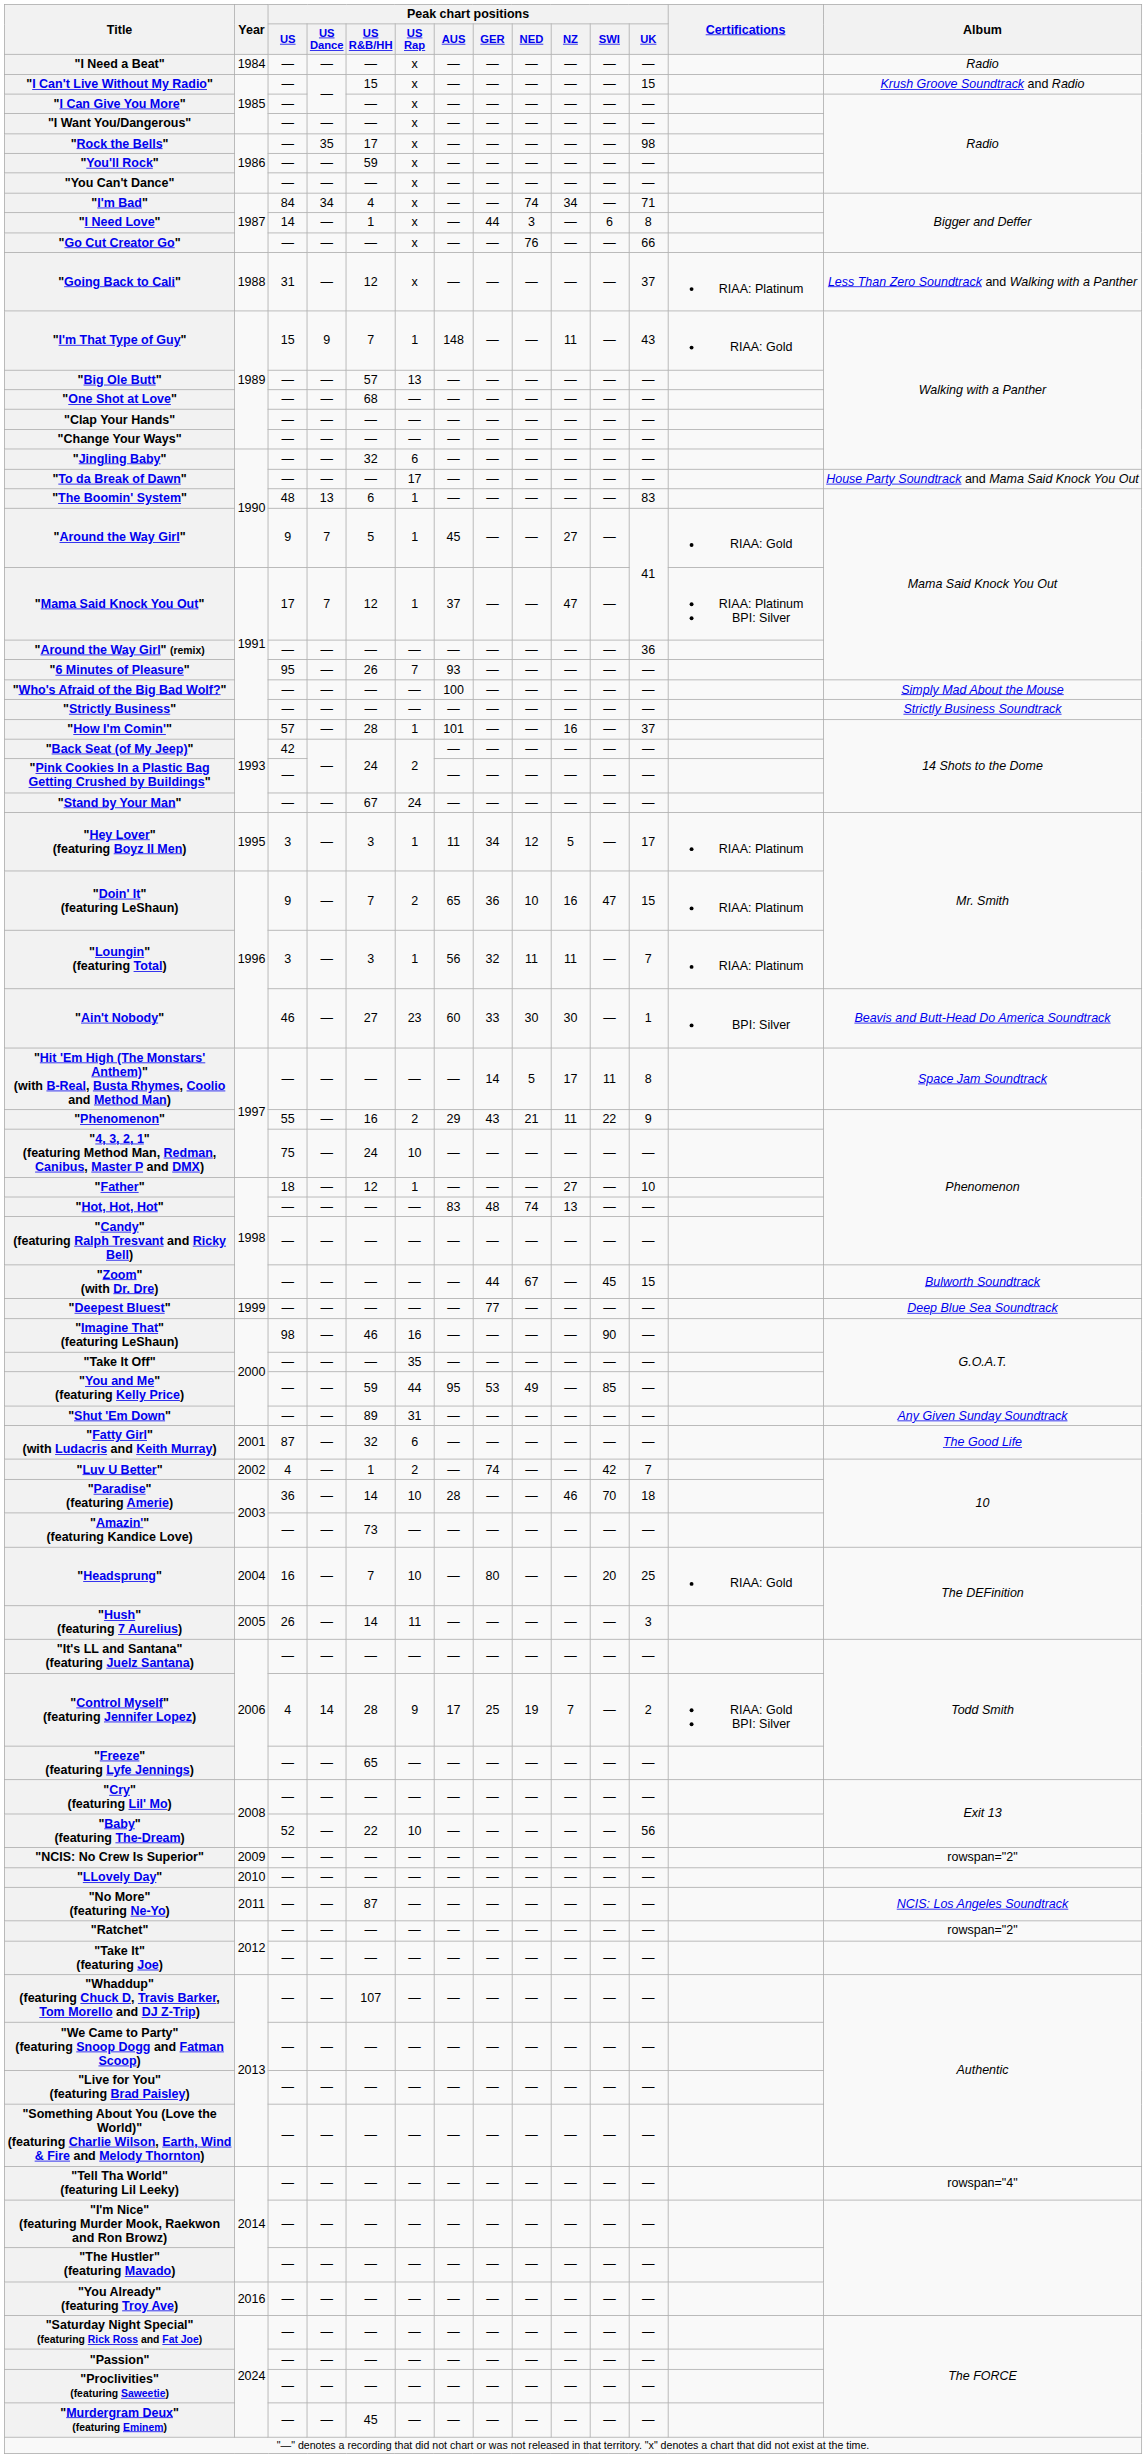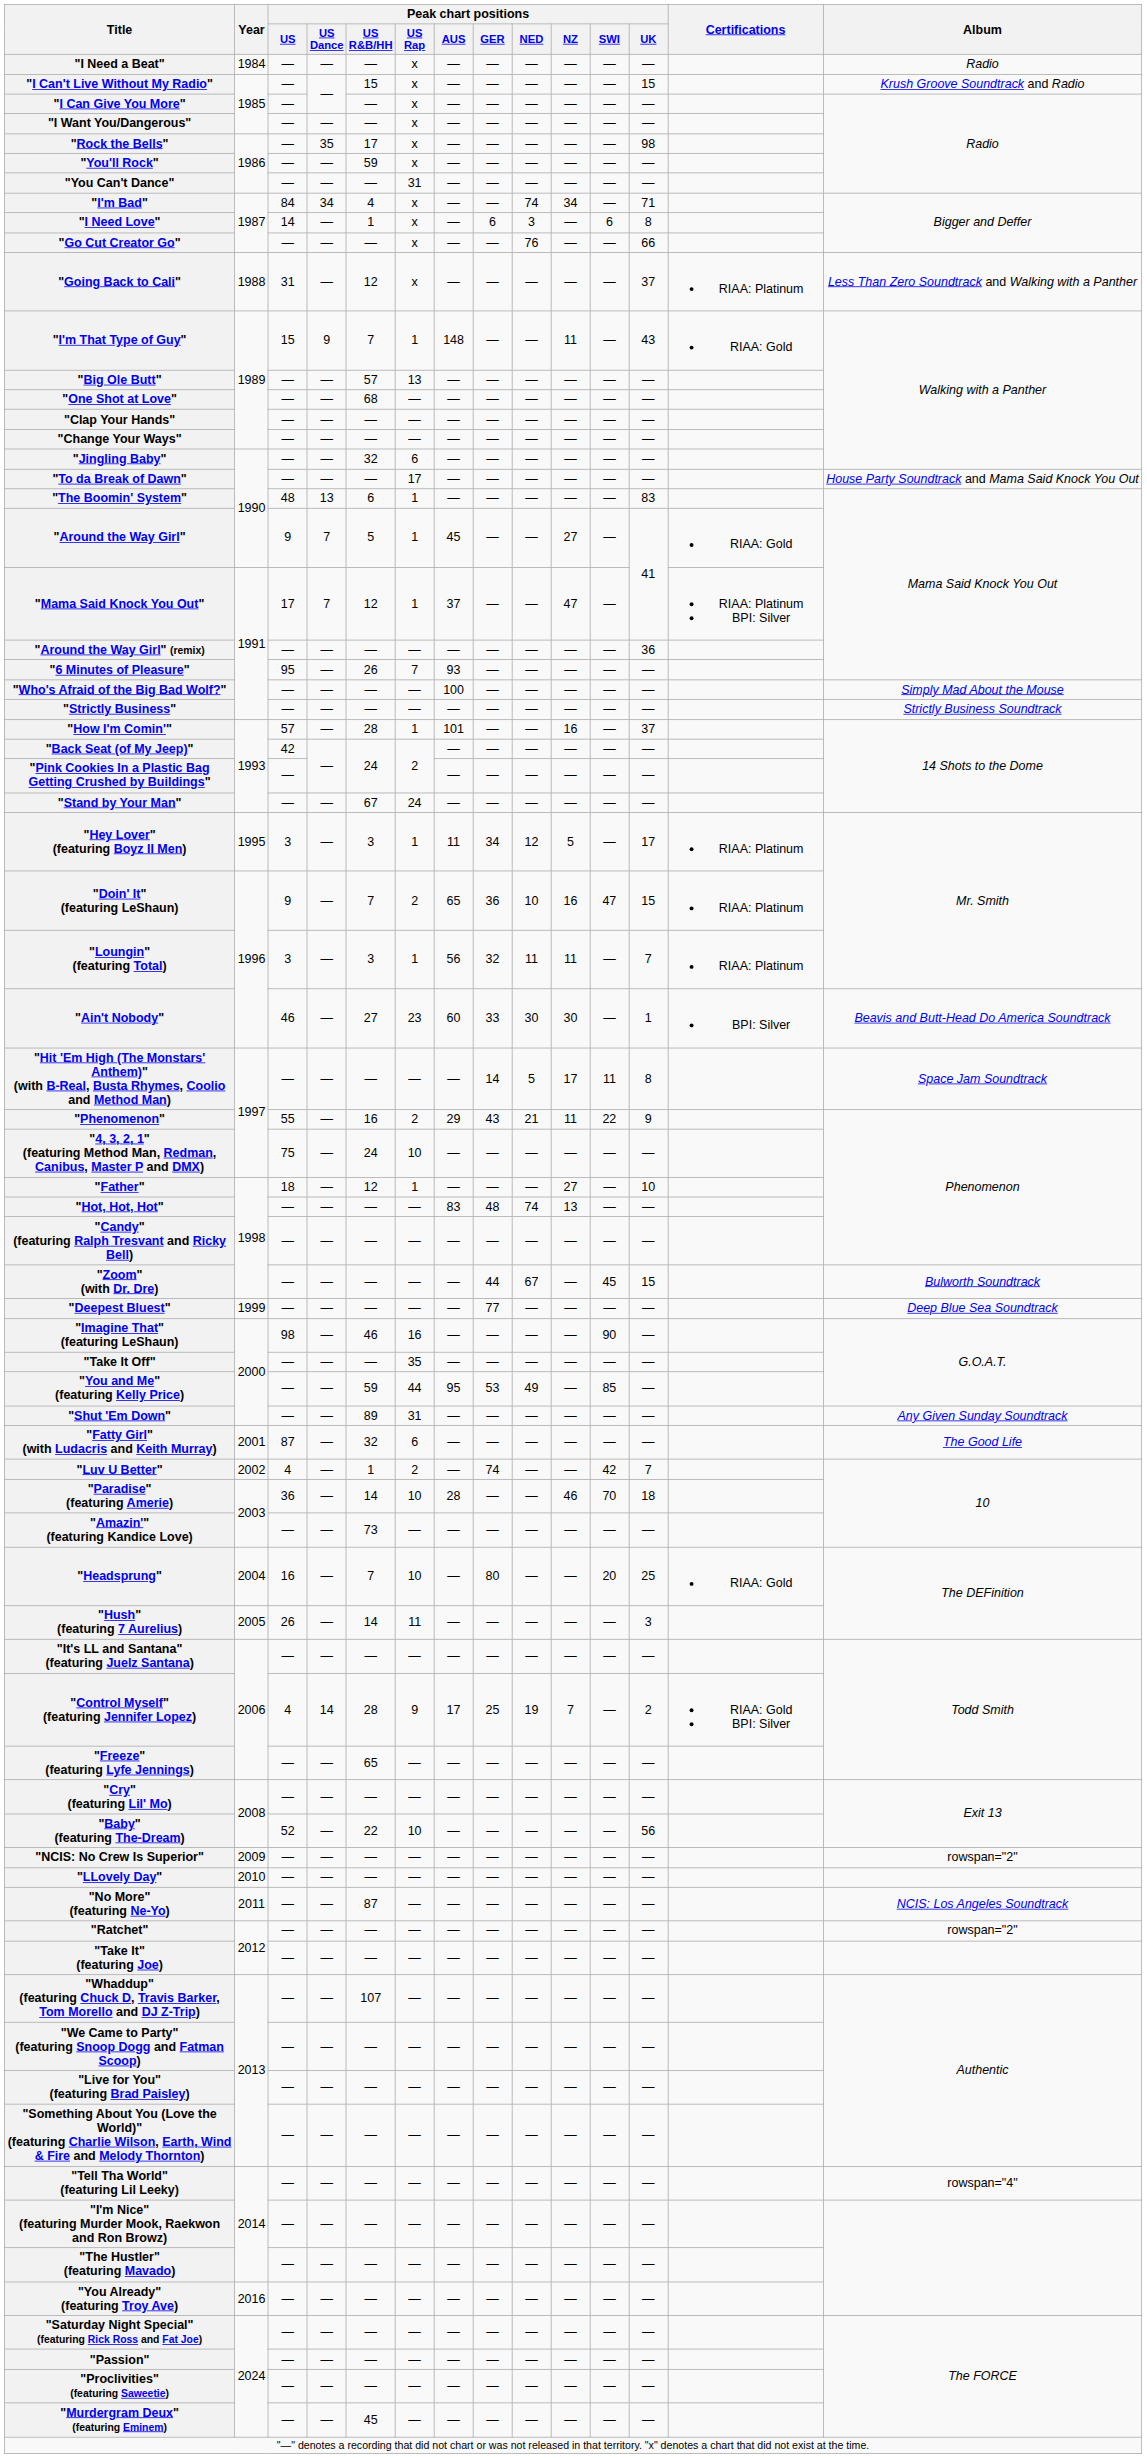"You Can't Dance" | Peak chart positions / US Rap: x -> 31
"I Need Love" | Peak chart positions / GER: 44 -> 6
